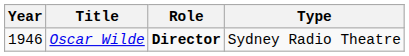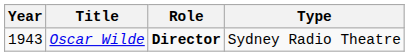Oscar Wilde | Year: 1946 -> 1943
